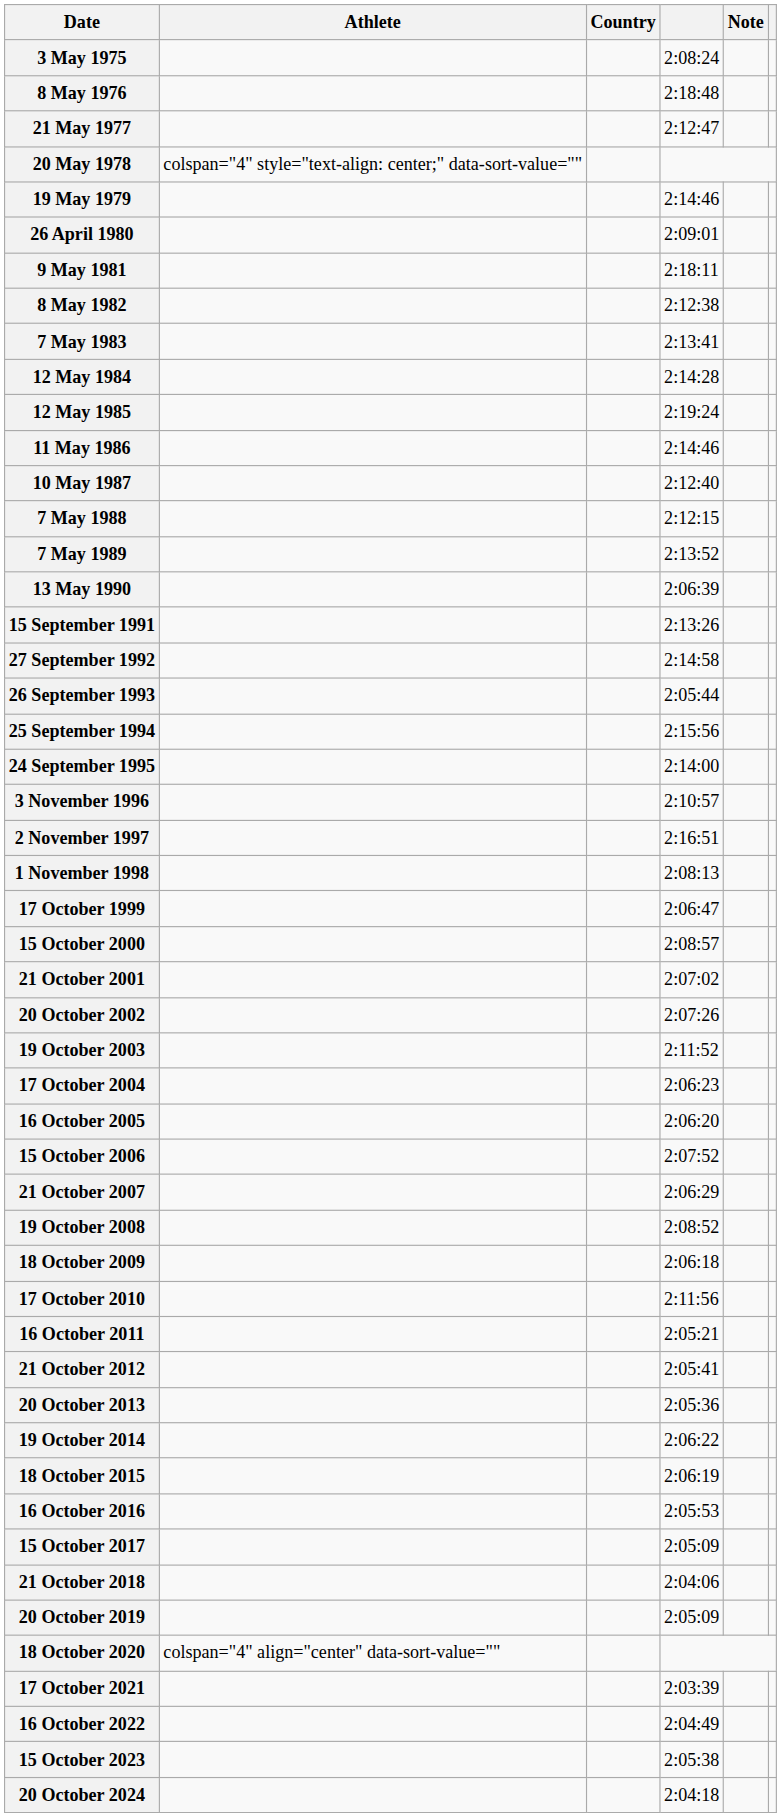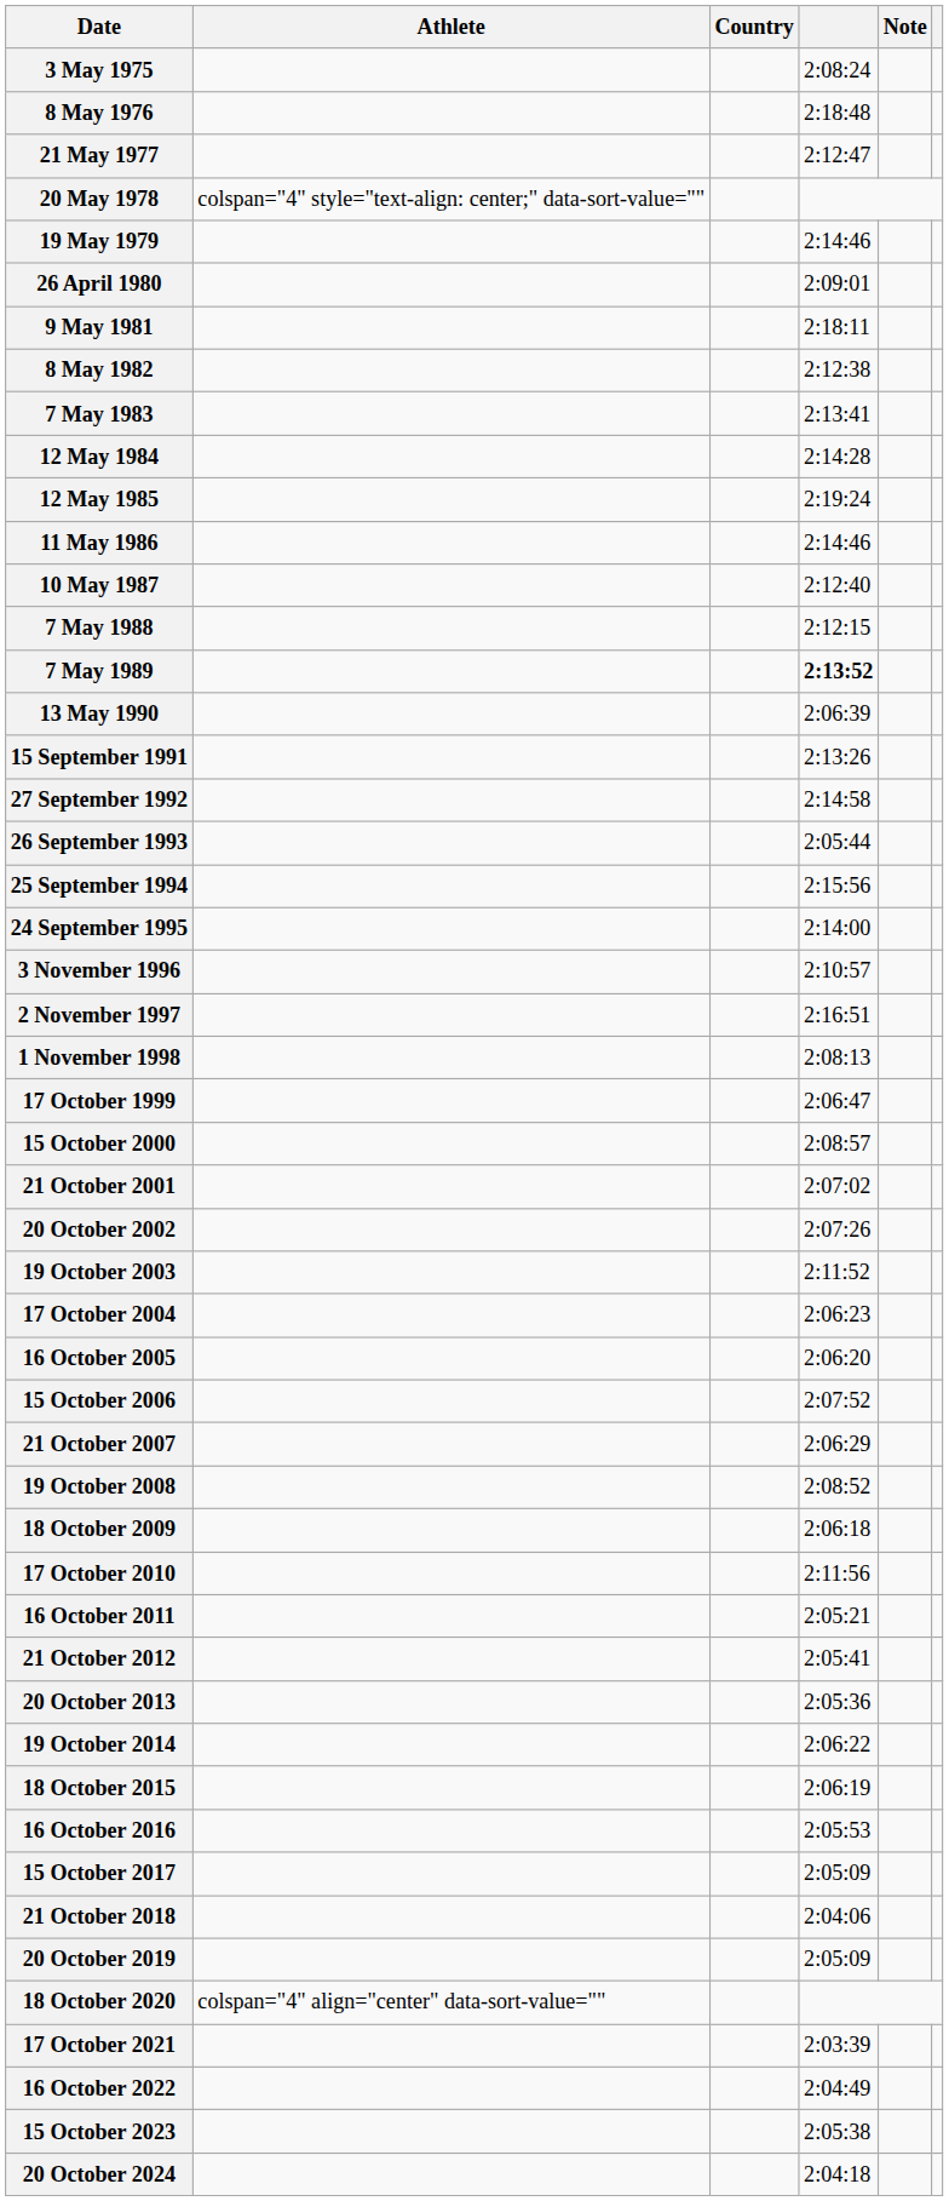7 May 1989 | column 4: normal -> bold
